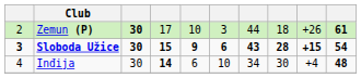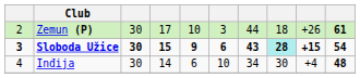Zemun (P) | column 3: bold -> normal
Sloboda Užice | column 8: no background -> paleturquoise background
Inđija | column 4: bold -> normal
